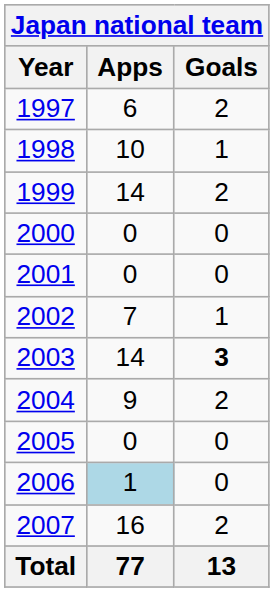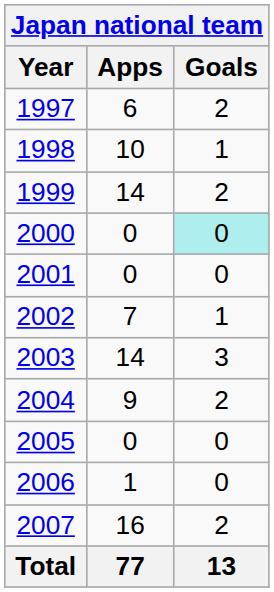2000 | Goals: no background -> paleturquoise background
2003 | Goals: bold -> normal
2006 | Apps: lightblue background -> no background
